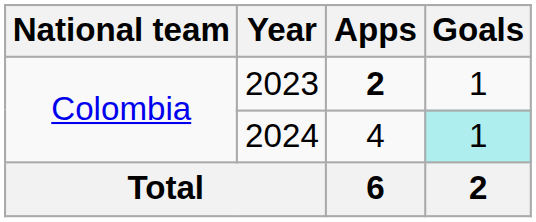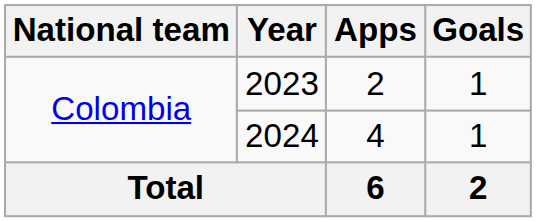2023 | Apps: bold -> normal
2024 | Goals: paleturquoise background -> no background
